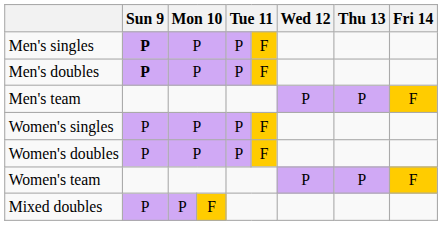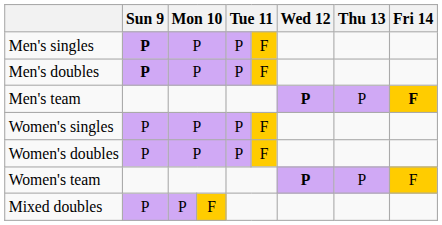Men's team | Wed 12: normal -> bold
Men's team | Fri 14: normal -> bold
Women's team | Wed 12: normal -> bold
